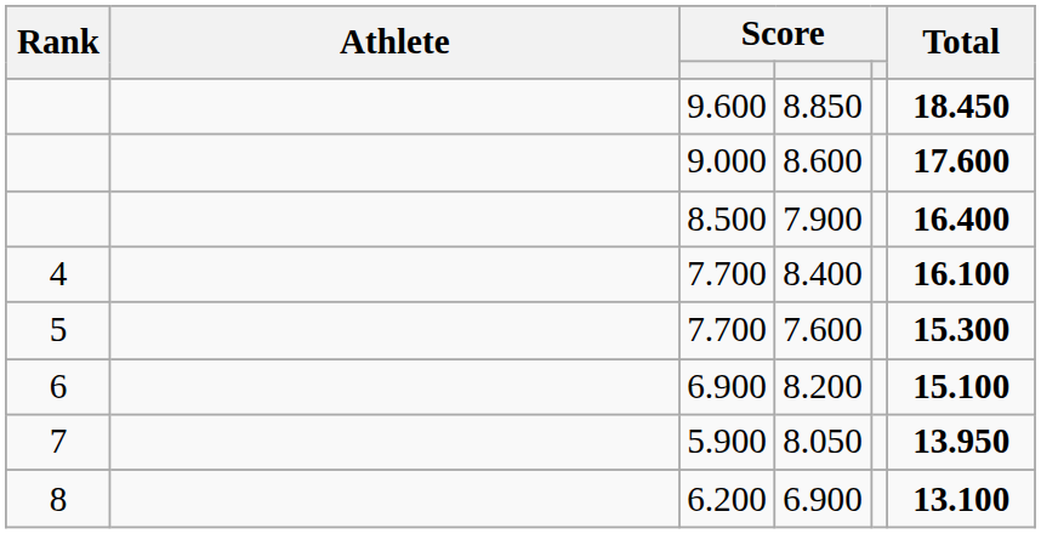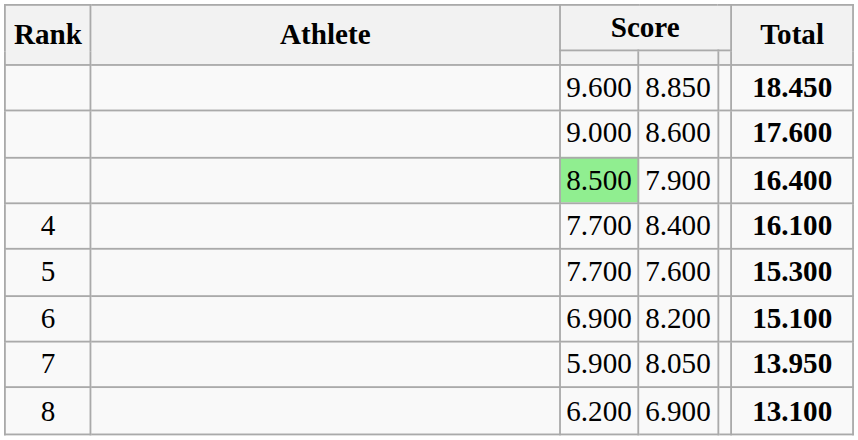7.900 | column 3: no background -> lightgreen background
